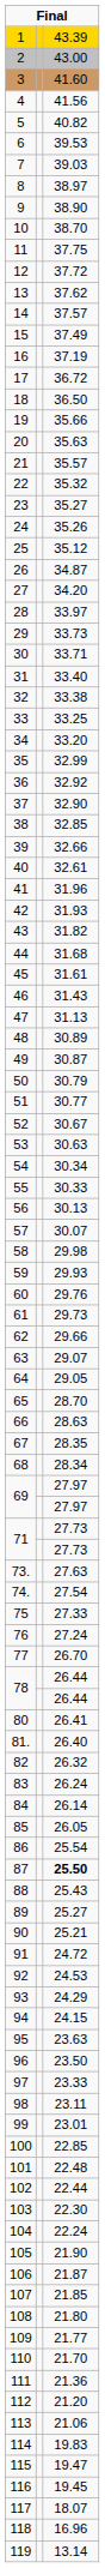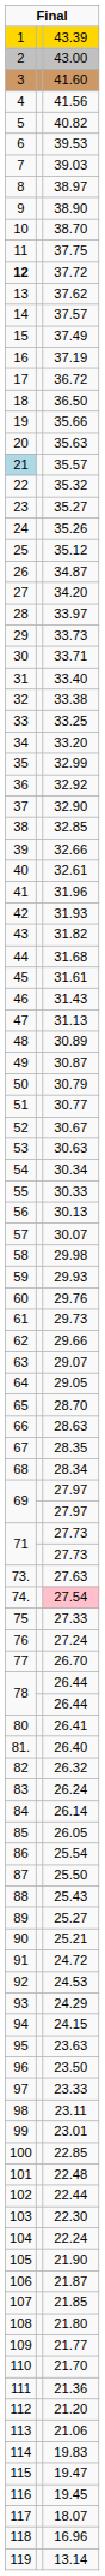12 | column 1: normal -> bold
21 | column 1: no background -> lightblue background
74. | column 3: no background -> pink background
87 | column 3: bold -> normal
